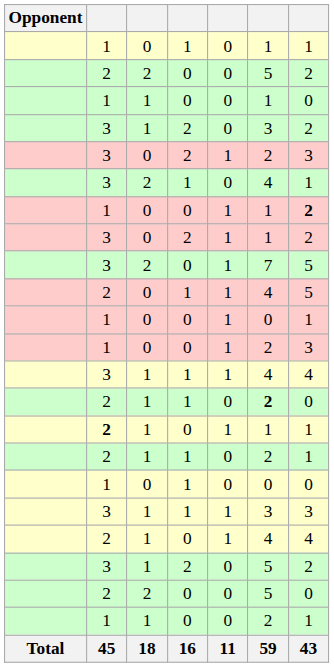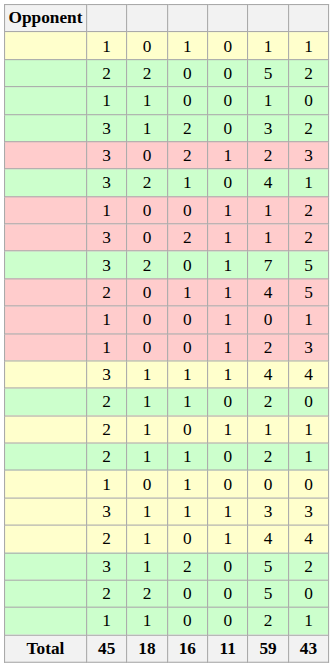row 8 | column 7: bold -> normal
row 15 | column 6: bold -> normal
row 16 | column 2: bold -> normal
